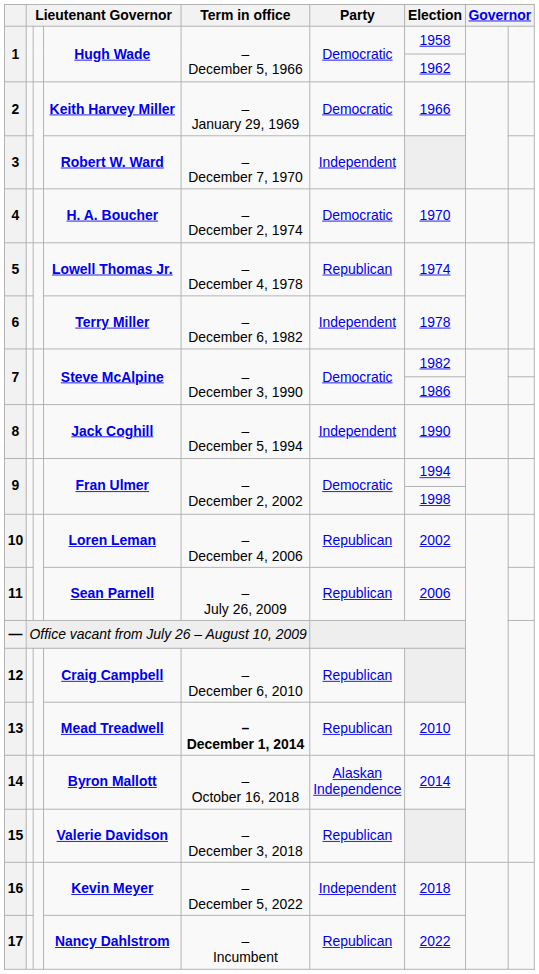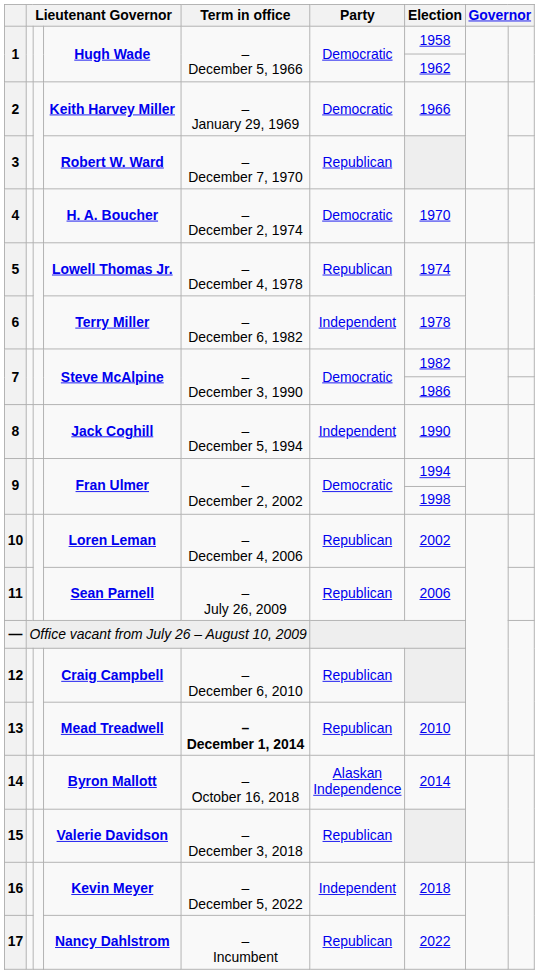3 | Party: Independent -> Republican
